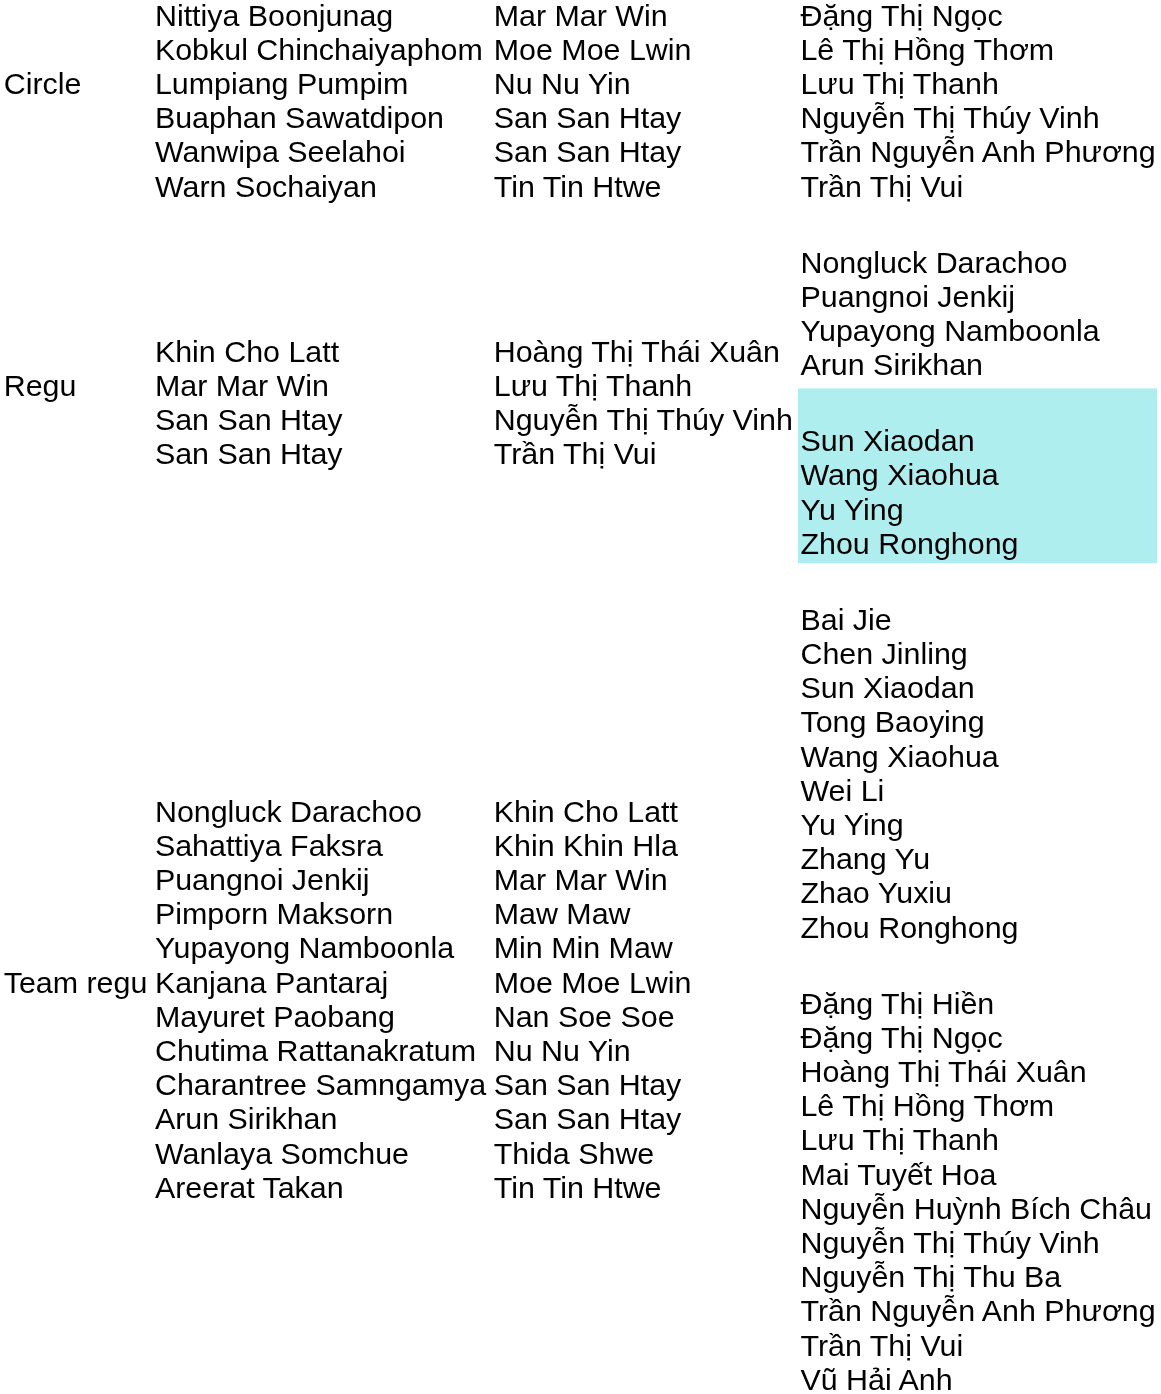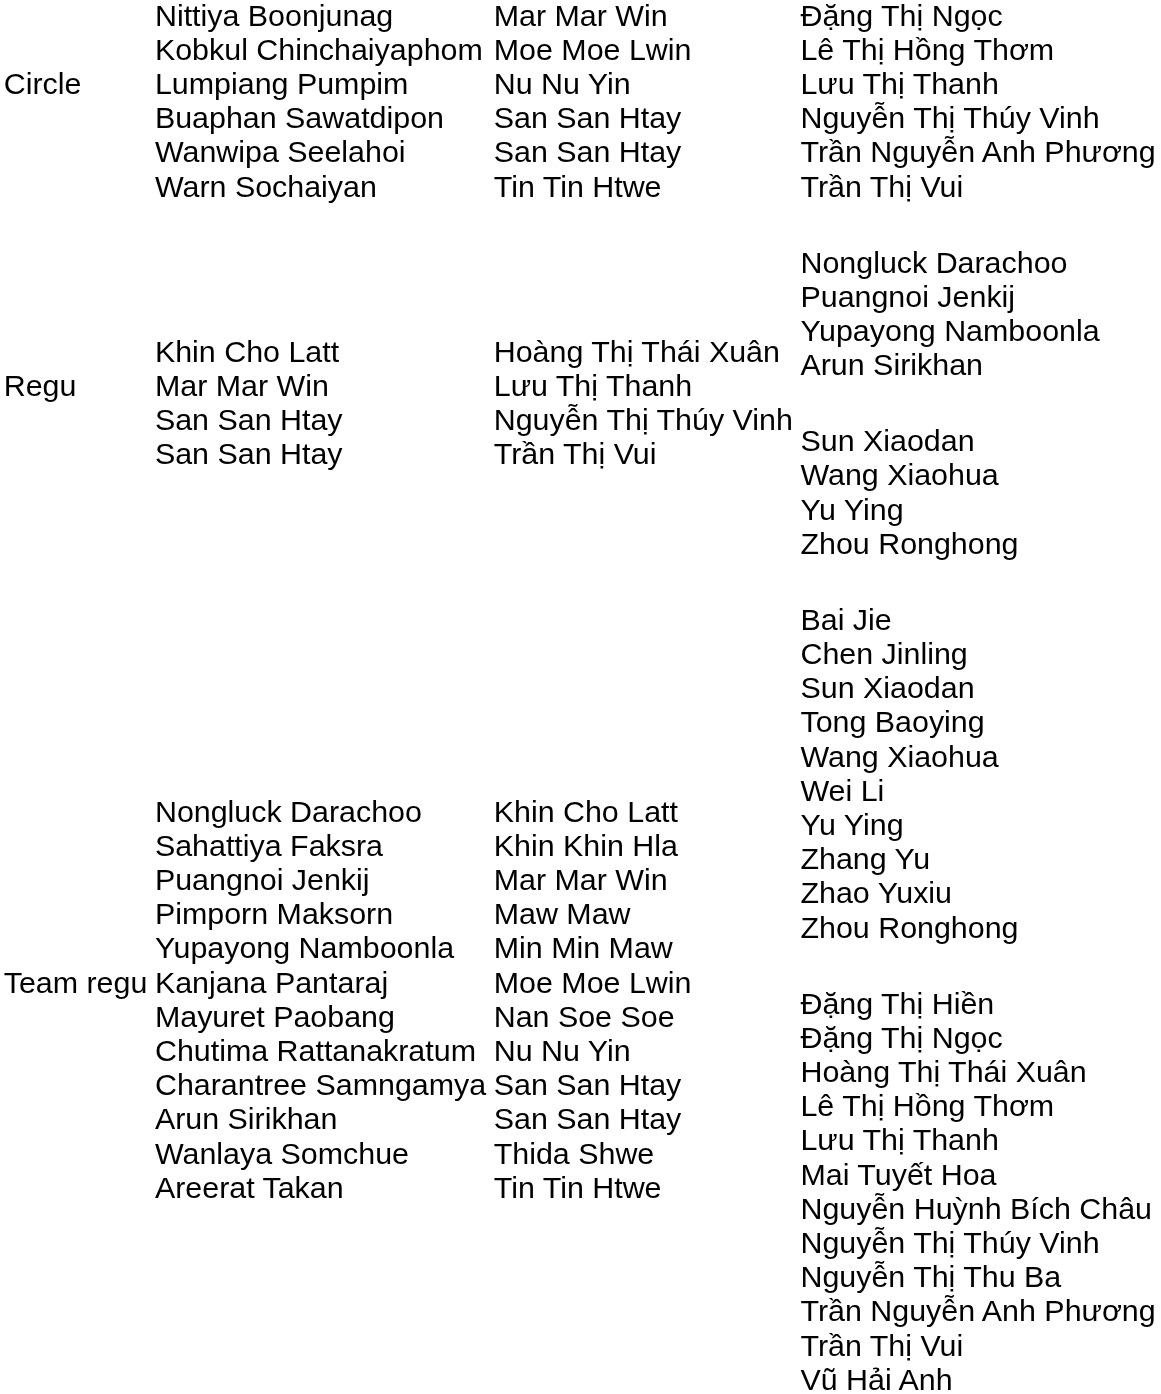Sun Xiaodan Wang Xiaohua Yu Ying Zhou Ronghong | column 4: paleturquoise background -> no background
